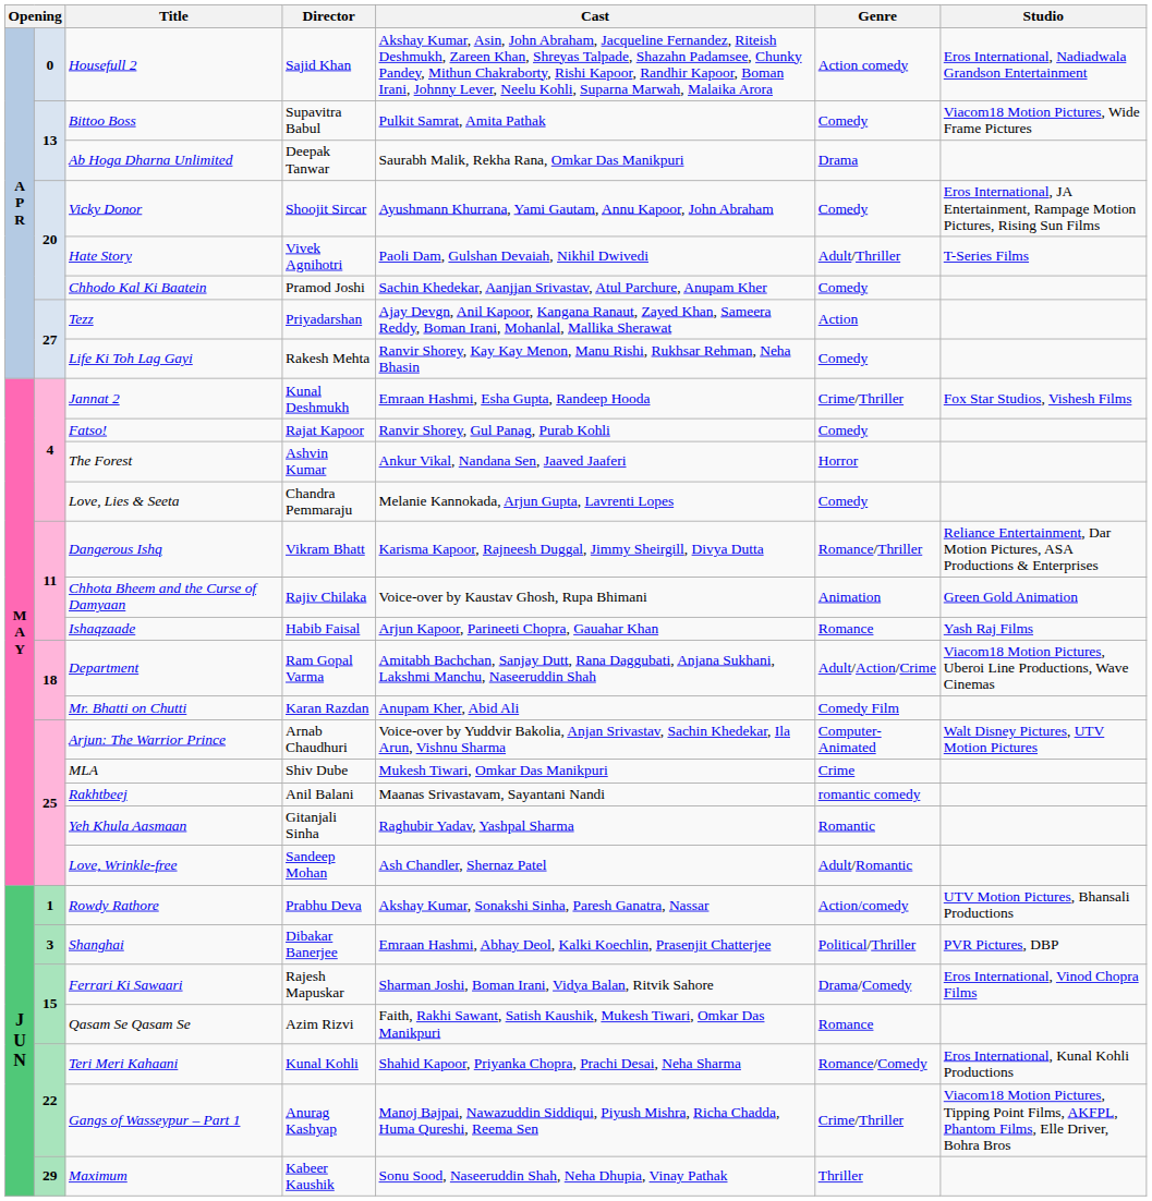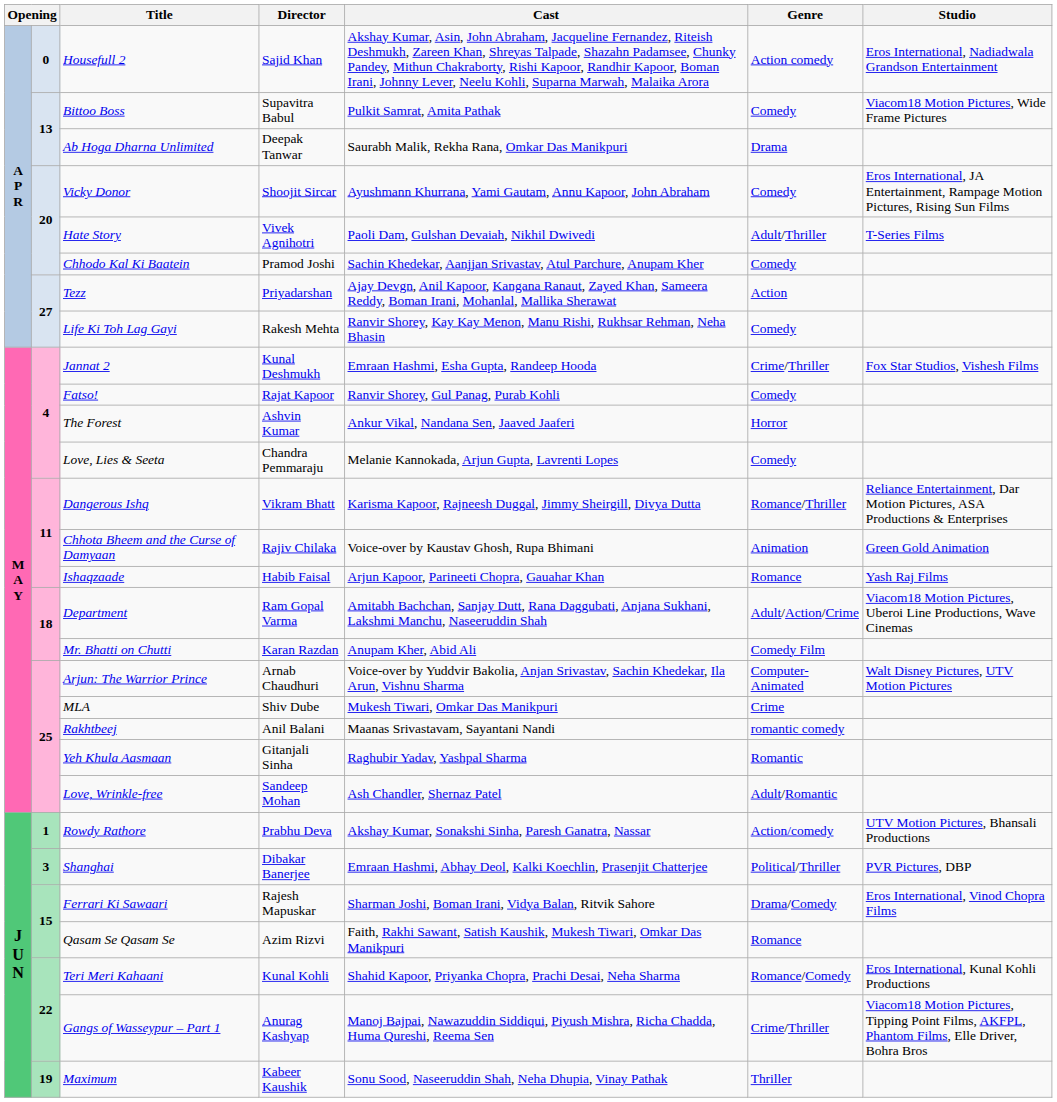Maximum | column 2: 29 -> 19
